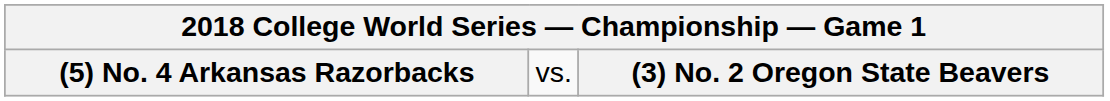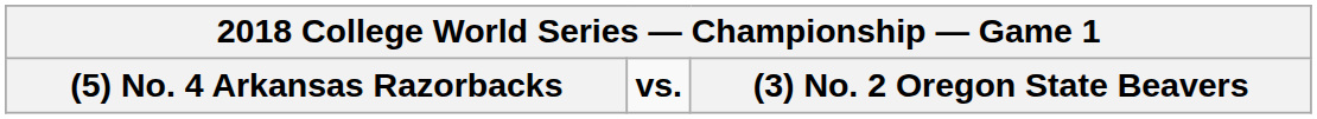(5) No. 4 Arkansas Razorbacks | column 2: normal -> bold
